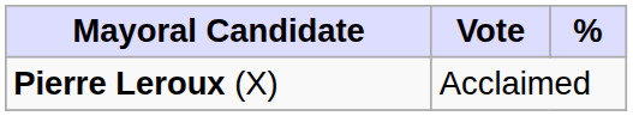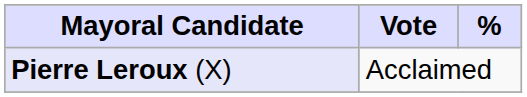Pierre Leroux (X) | Mayoral Candidate: no background -> lavender background
